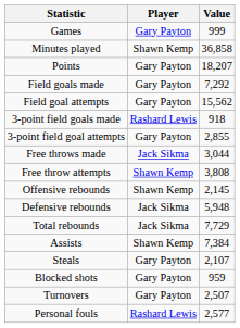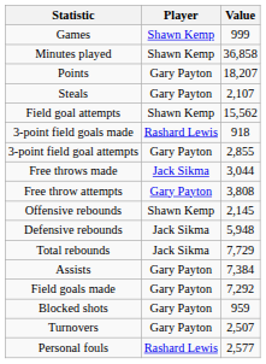Games | Player: Gary Payton -> Shawn Kemp
rows swapped: Field goals made <-> Steals
Field goal attempts | Player: Gary Payton -> Shawn Kemp
Free throw attempts | Player: Shawn Kemp -> Gary Payton
Assists | Player: Shawn Kemp -> Gary Payton
